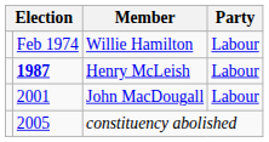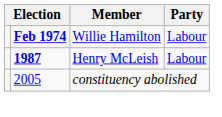Willie Hamilton | column 2: normal -> bold
- row: 2001 | John MacDougall | Labour
